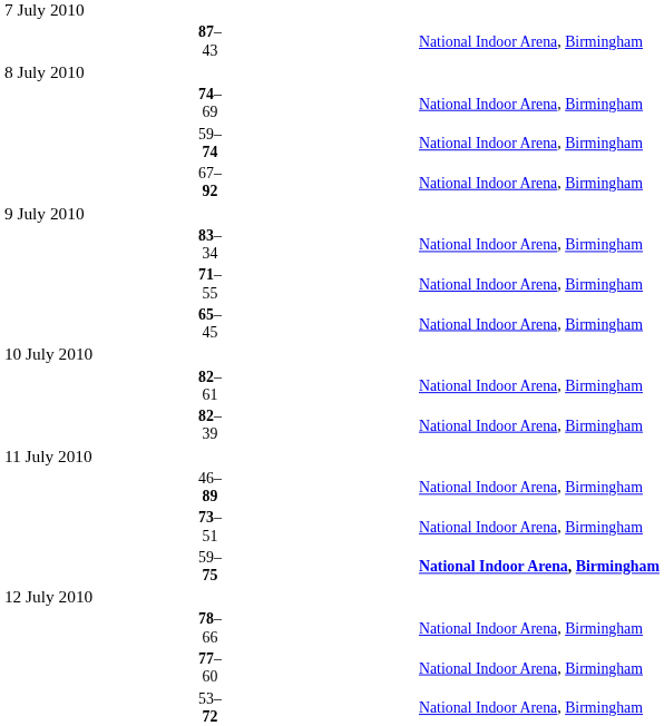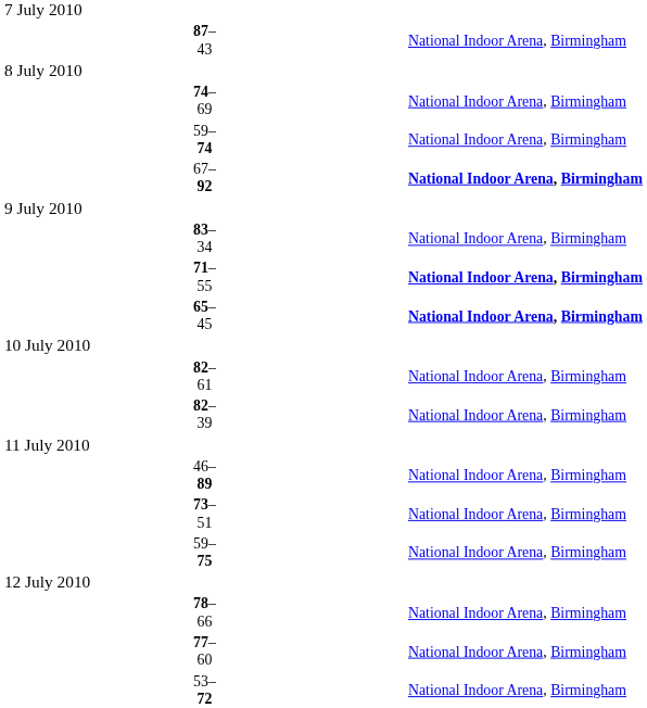67–92 | column 3: normal -> bold
71–55 | column 3: normal -> bold
65–45 | column 3: normal -> bold
59–75 | column 3: bold -> normal
